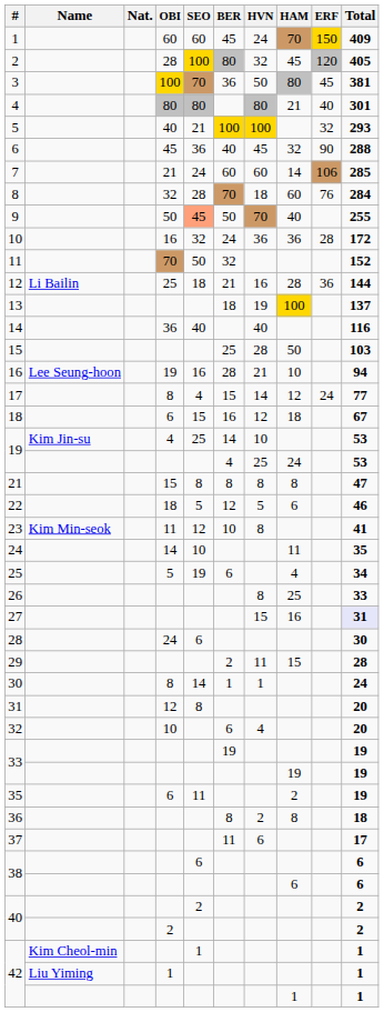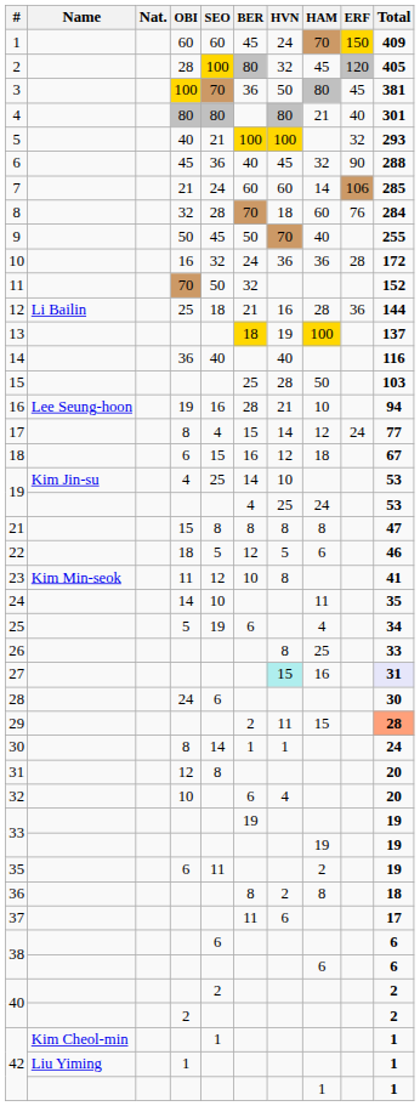9 | SEO: lightsalmon background -> no background
13 | BER: no background -> gold background
27 | HVN: no background -> paleturquoise background
29 | Total: no background -> lightsalmon background
